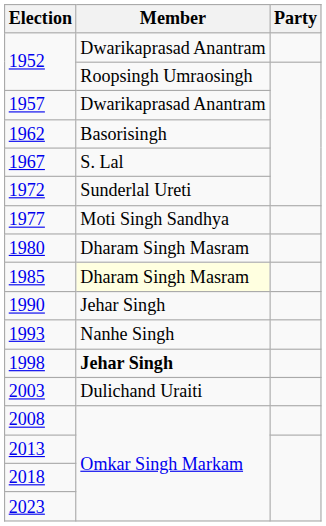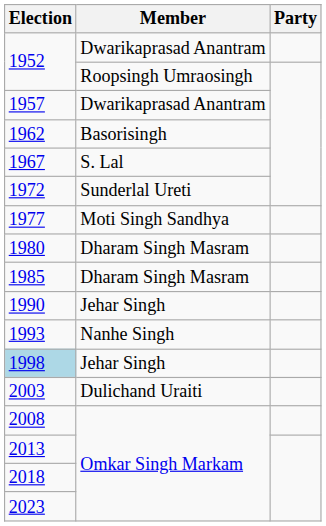1985 | Member: lightyellow background -> no background
1998 | Election: no background -> lightblue background
1998 | Member: bold -> normal
